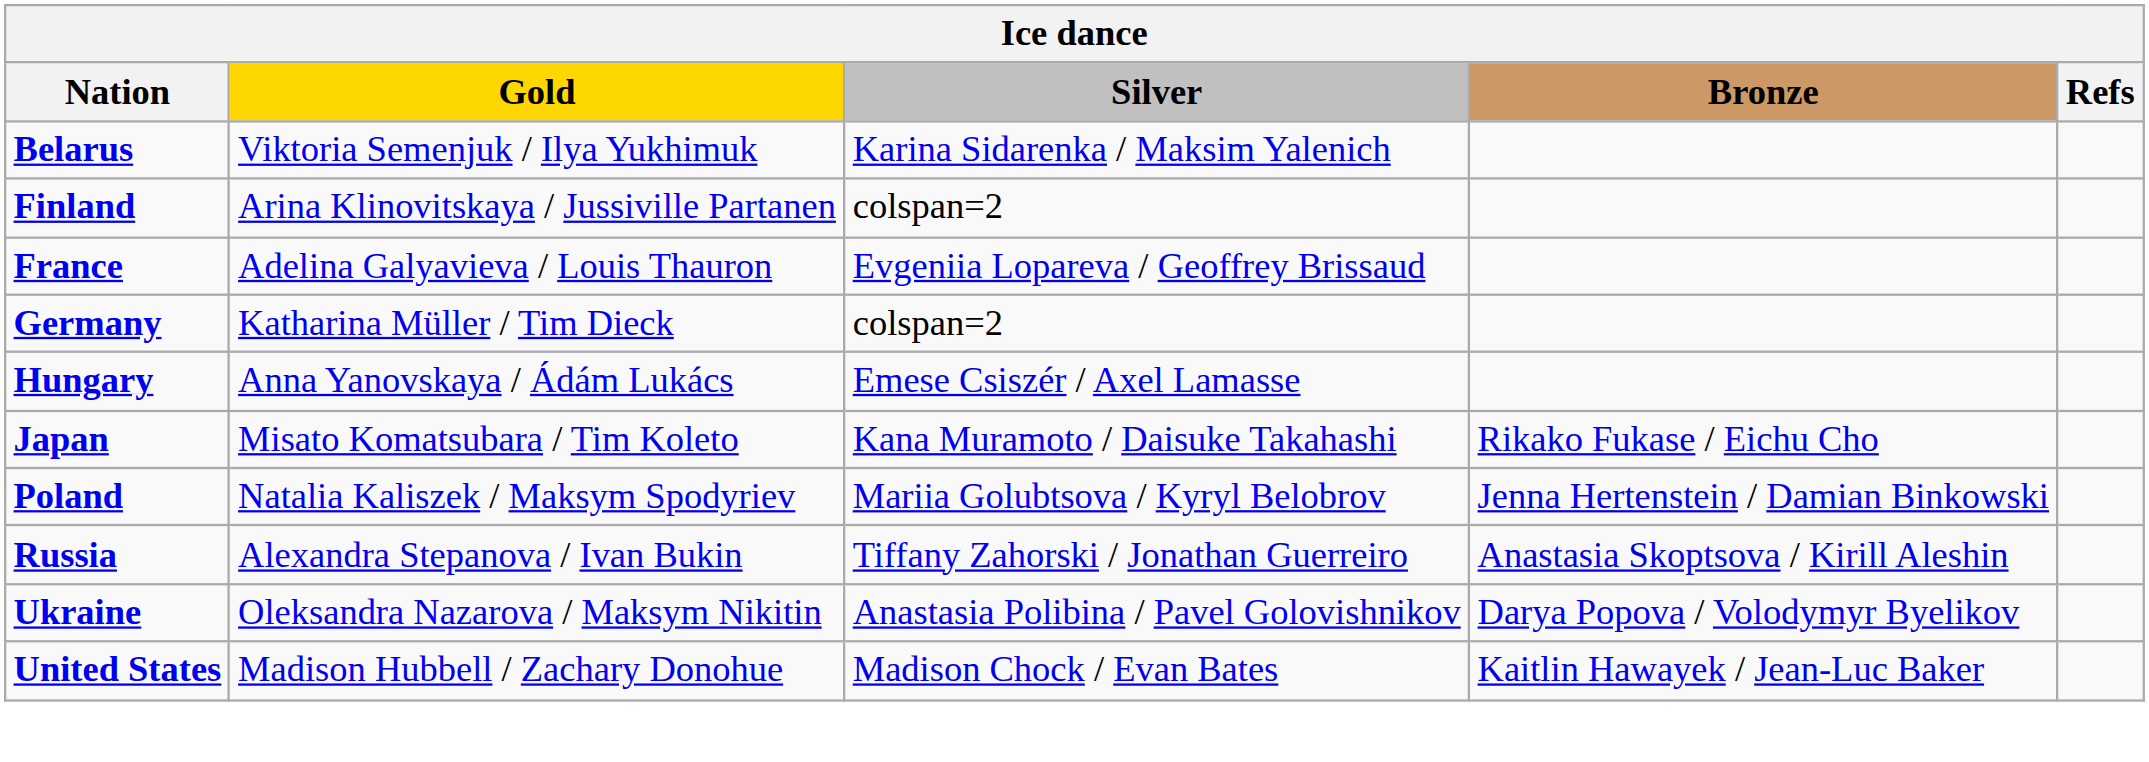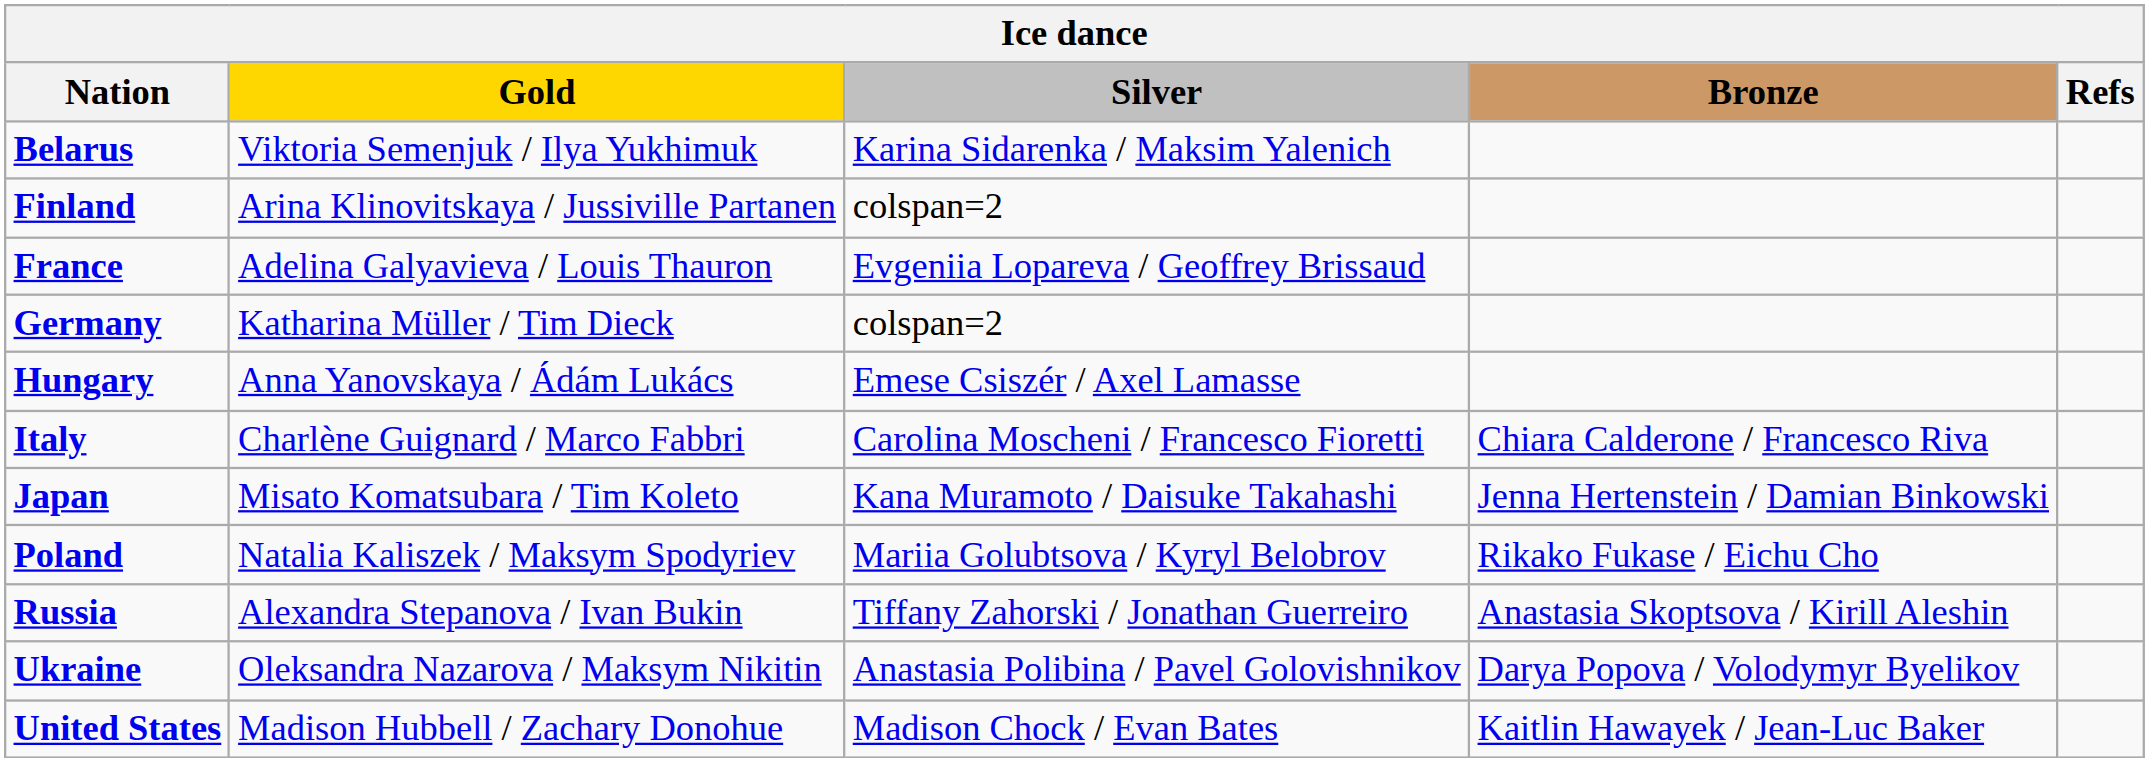+ row: Italy | Charlène Guignard / Marco Fabbri | Carolina Moscheni / Francesco Fioretti | Chiara Calderone / Francesco Riva
Japan | Bronze: Rikako Fukase / Eichu Cho -> Jenna Hertenstein / Damian Binkowski
Poland | Bronze: Jenna Hertenstein / Damian Binkowski -> Rikako Fukase / Eichu Cho
